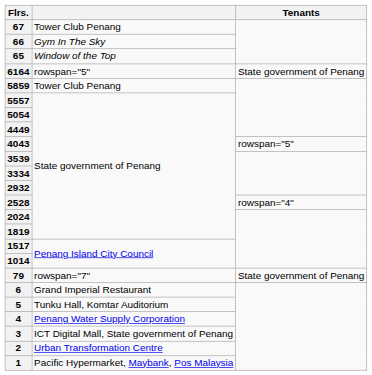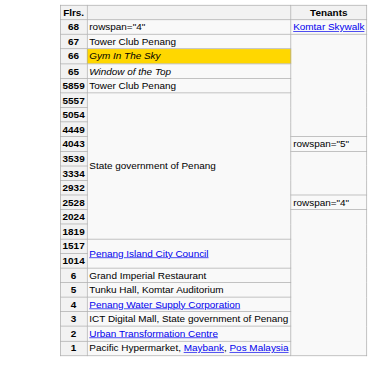+ row: 68 | rowspan="4" | Komtar Skywalk
66 | column 2: no background -> gold background
- row: 6164 | rowspan="5" | State government of Penang
- row: 79 | rowspan="7" | State government of Penang
